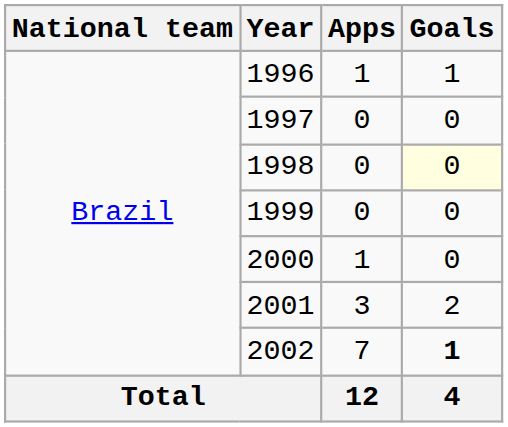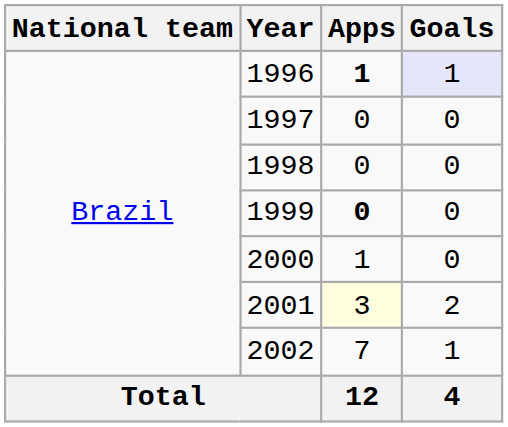1996 | Apps: normal -> bold
1996 | Goals: no background -> lavender background
1998 | Goals: lightyellow background -> no background
1999 | Apps: normal -> bold
2001 | Apps: no background -> lightyellow background
2002 | Goals: bold -> normal
